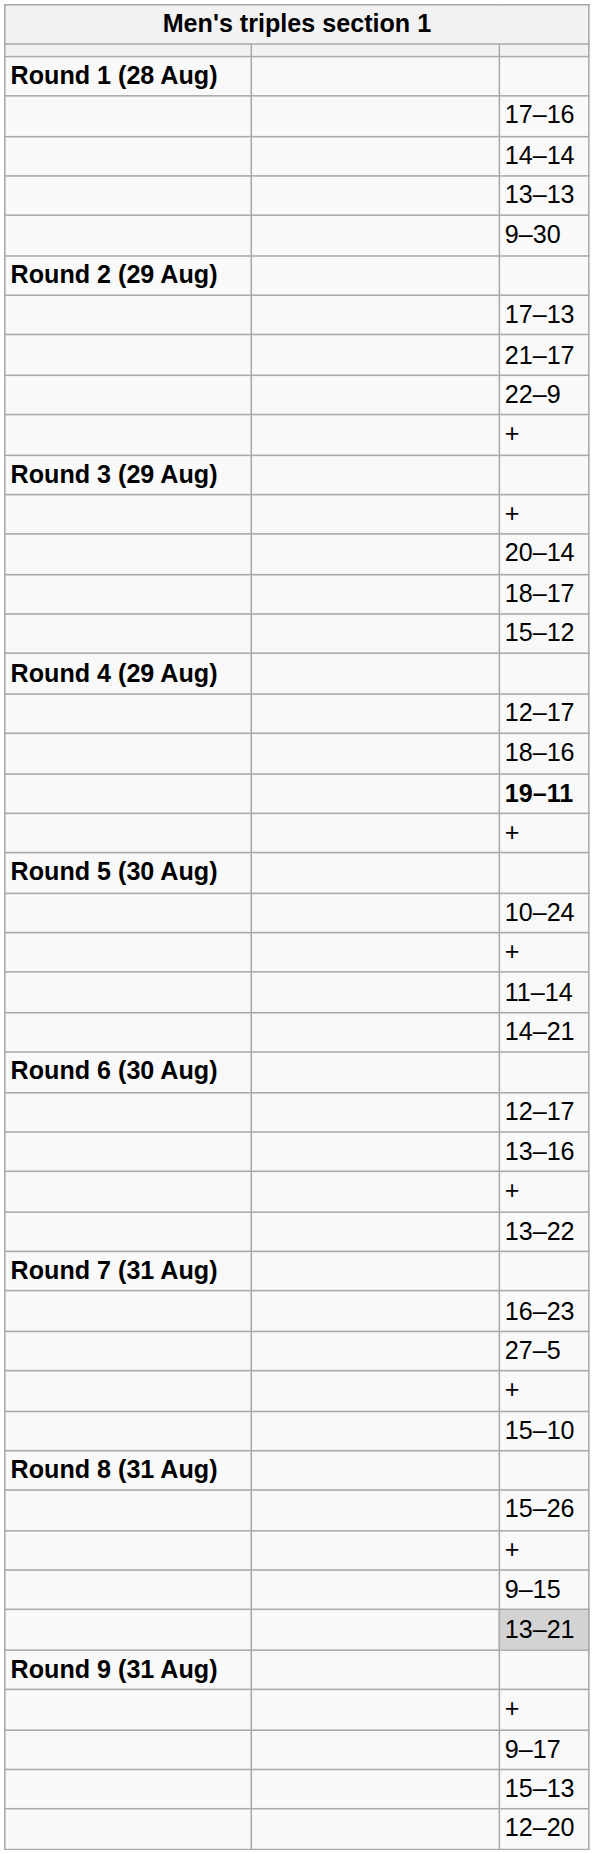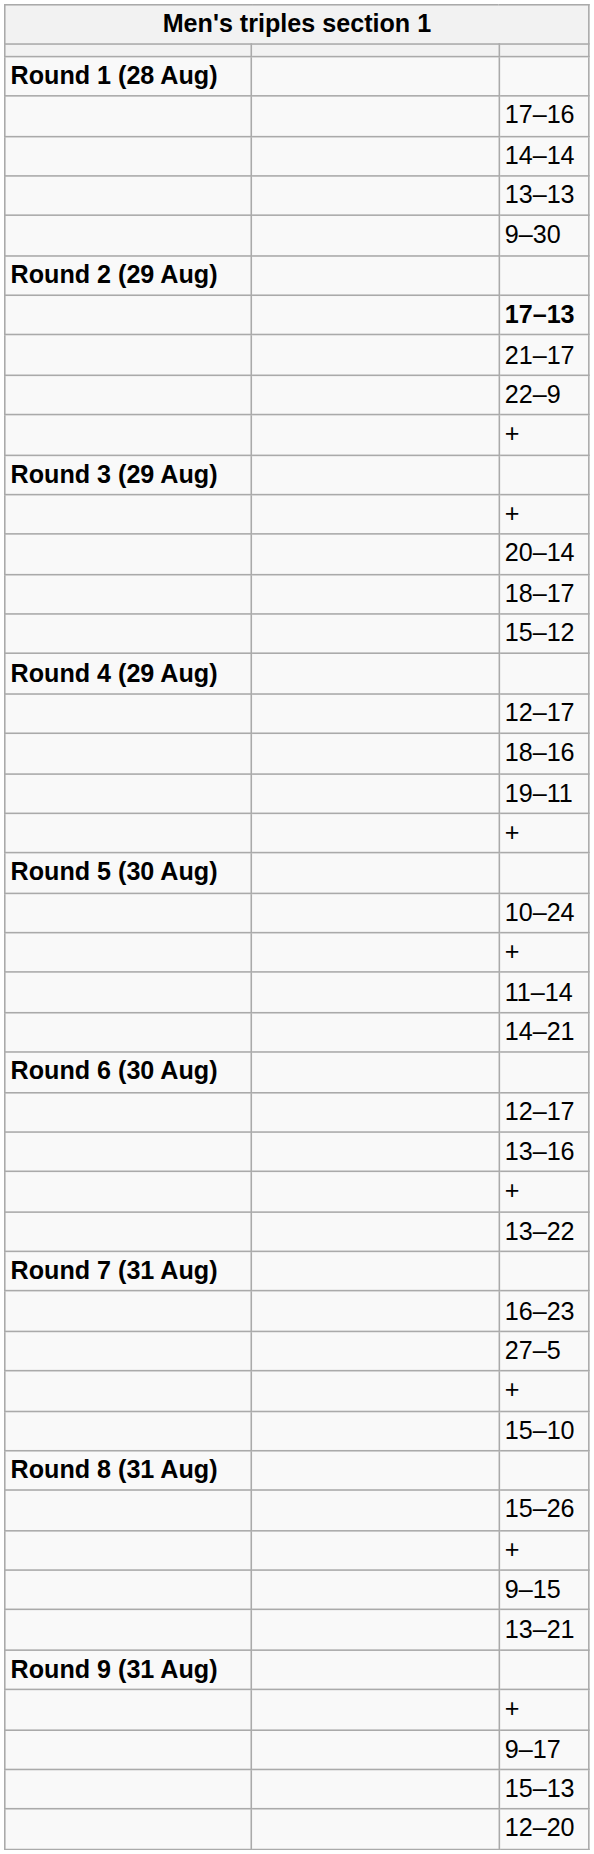17–13 | column 3: normal -> bold
19–11 | column 3: bold -> normal
13–21 | column 3: lightgrey background -> no background
